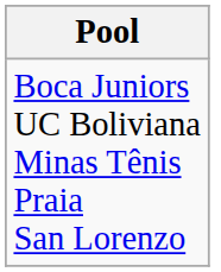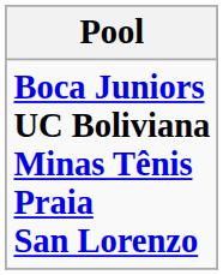row 2 | column 1: normal -> bold
